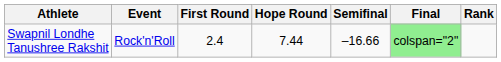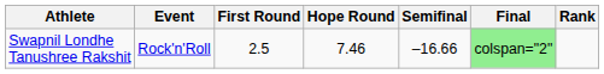Swapnil Londhe Tanushree Rakshit | First Round: 2.4 -> 2.5
Swapnil Londhe Tanushree Rakshit | Hope Round: 7.44 -> 7.46
